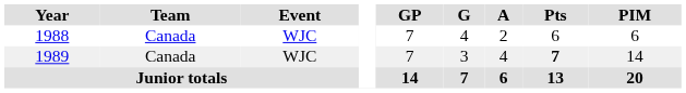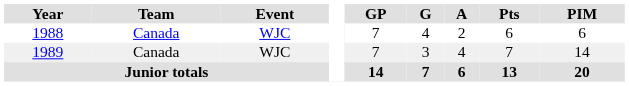1989 | Pts: bold -> normal
